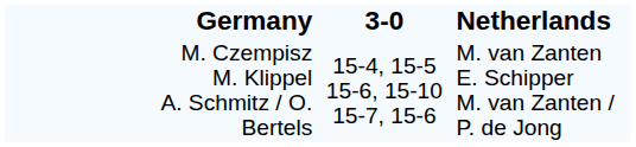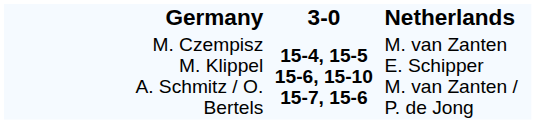M. Czempisz M. Klippel A. Schmitz / O. Bertels | column 2: normal -> bold
